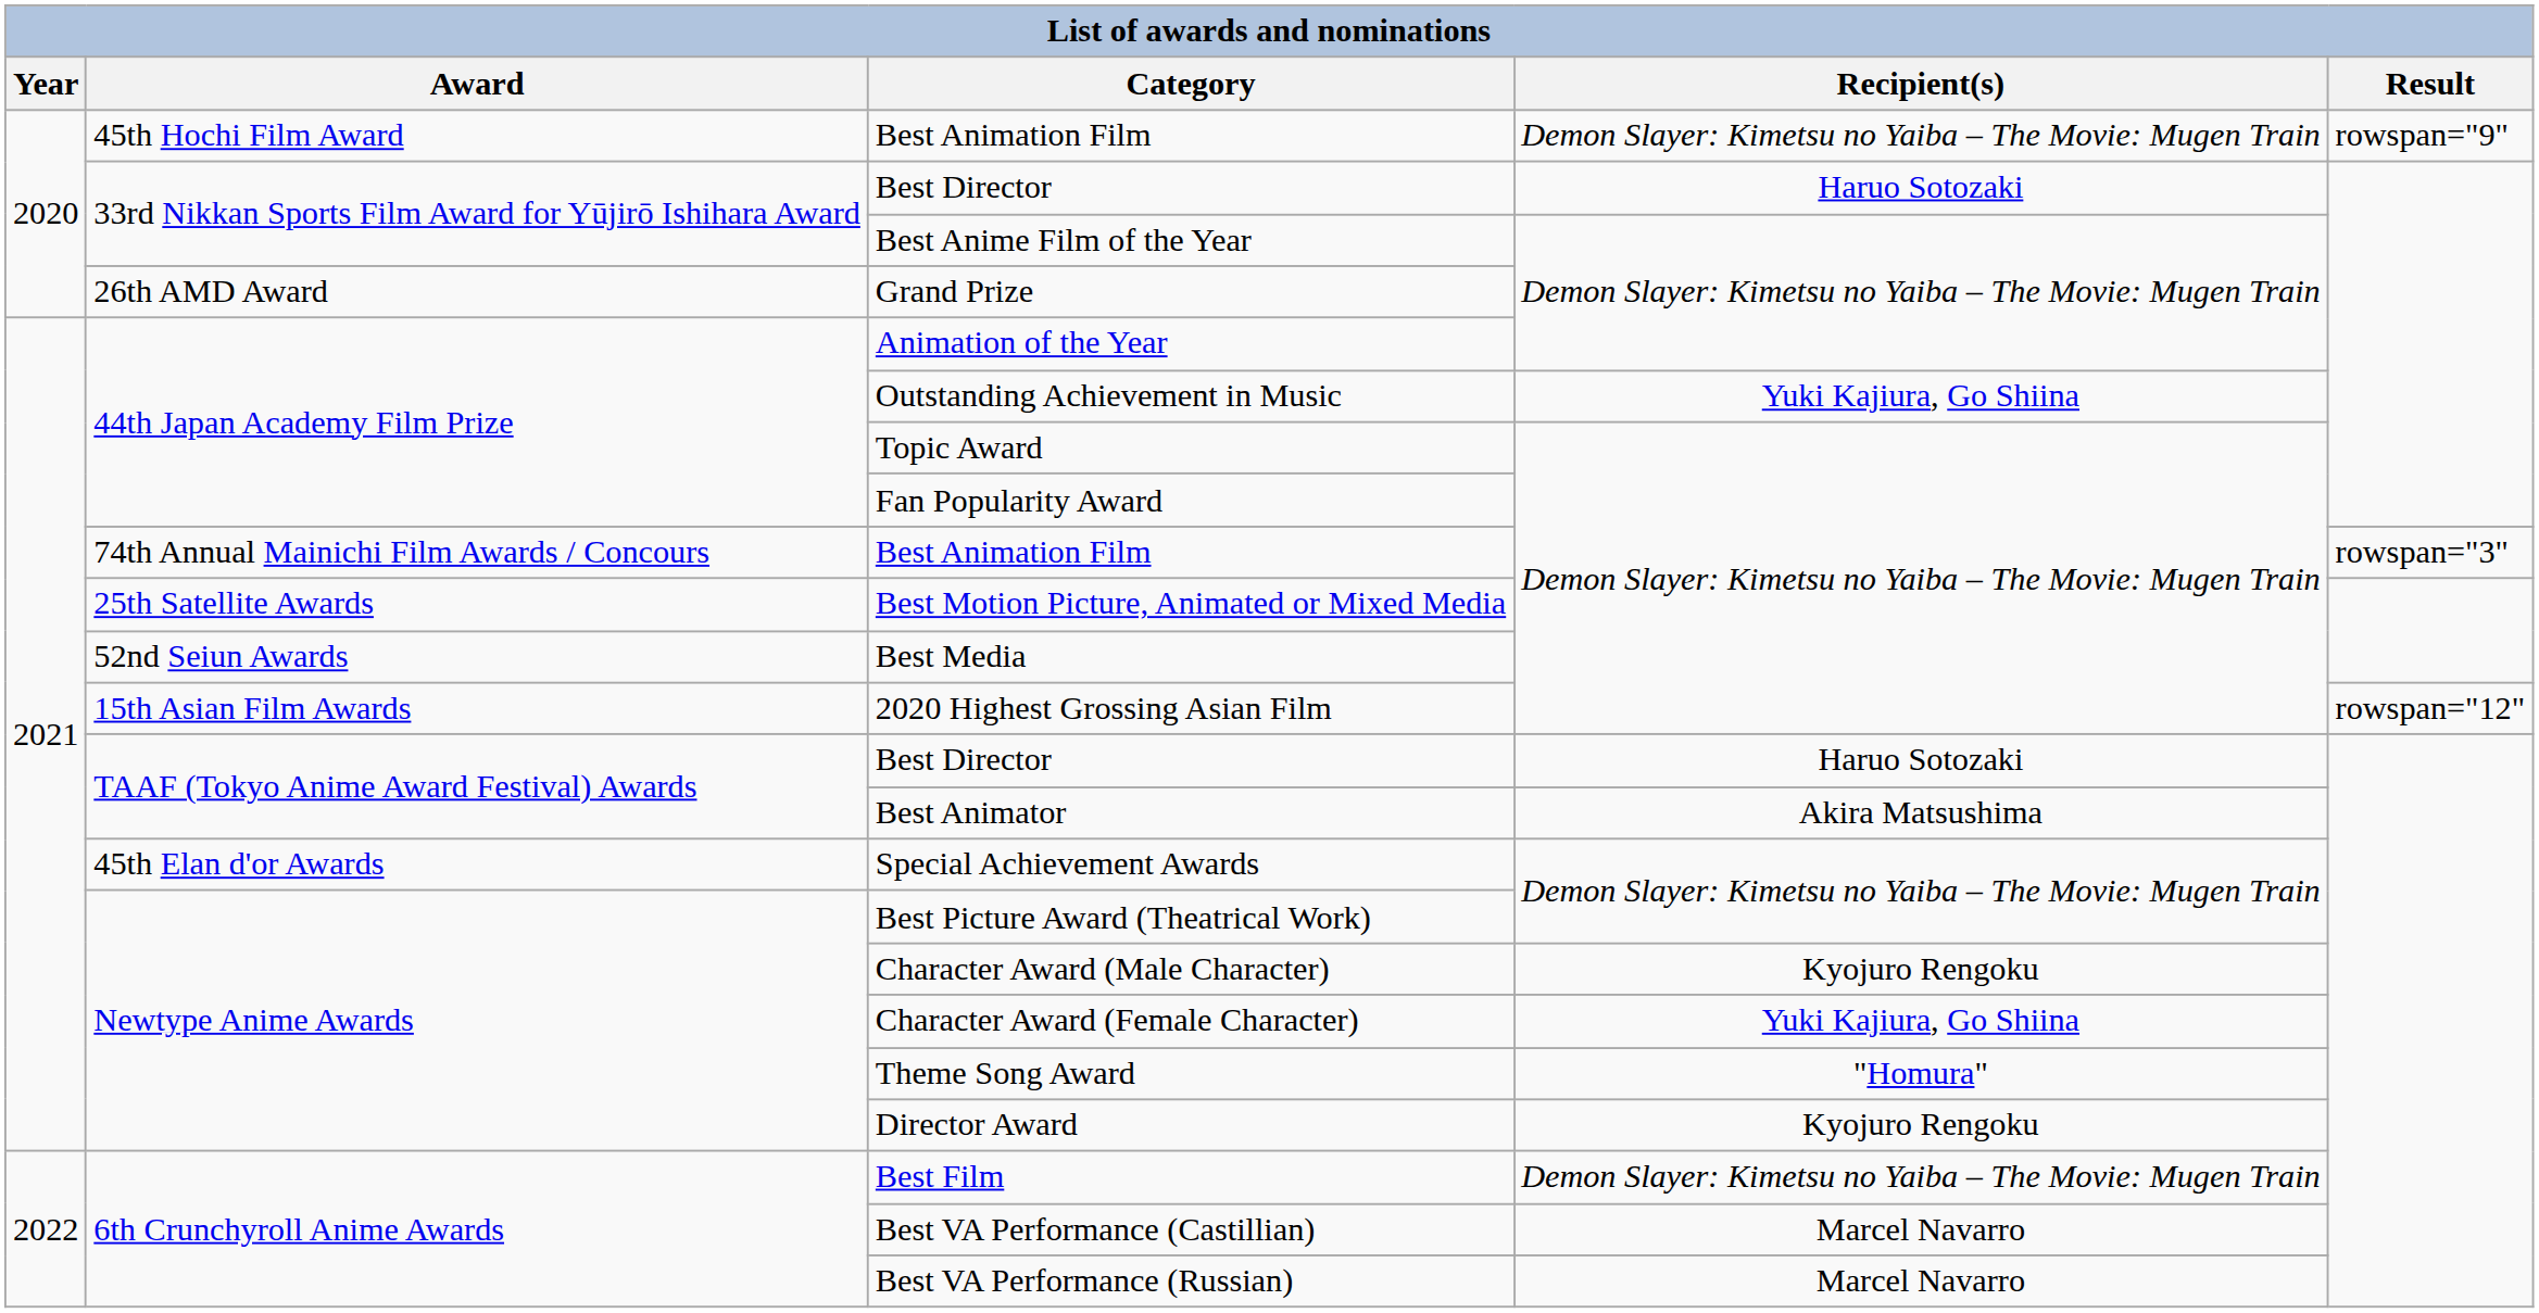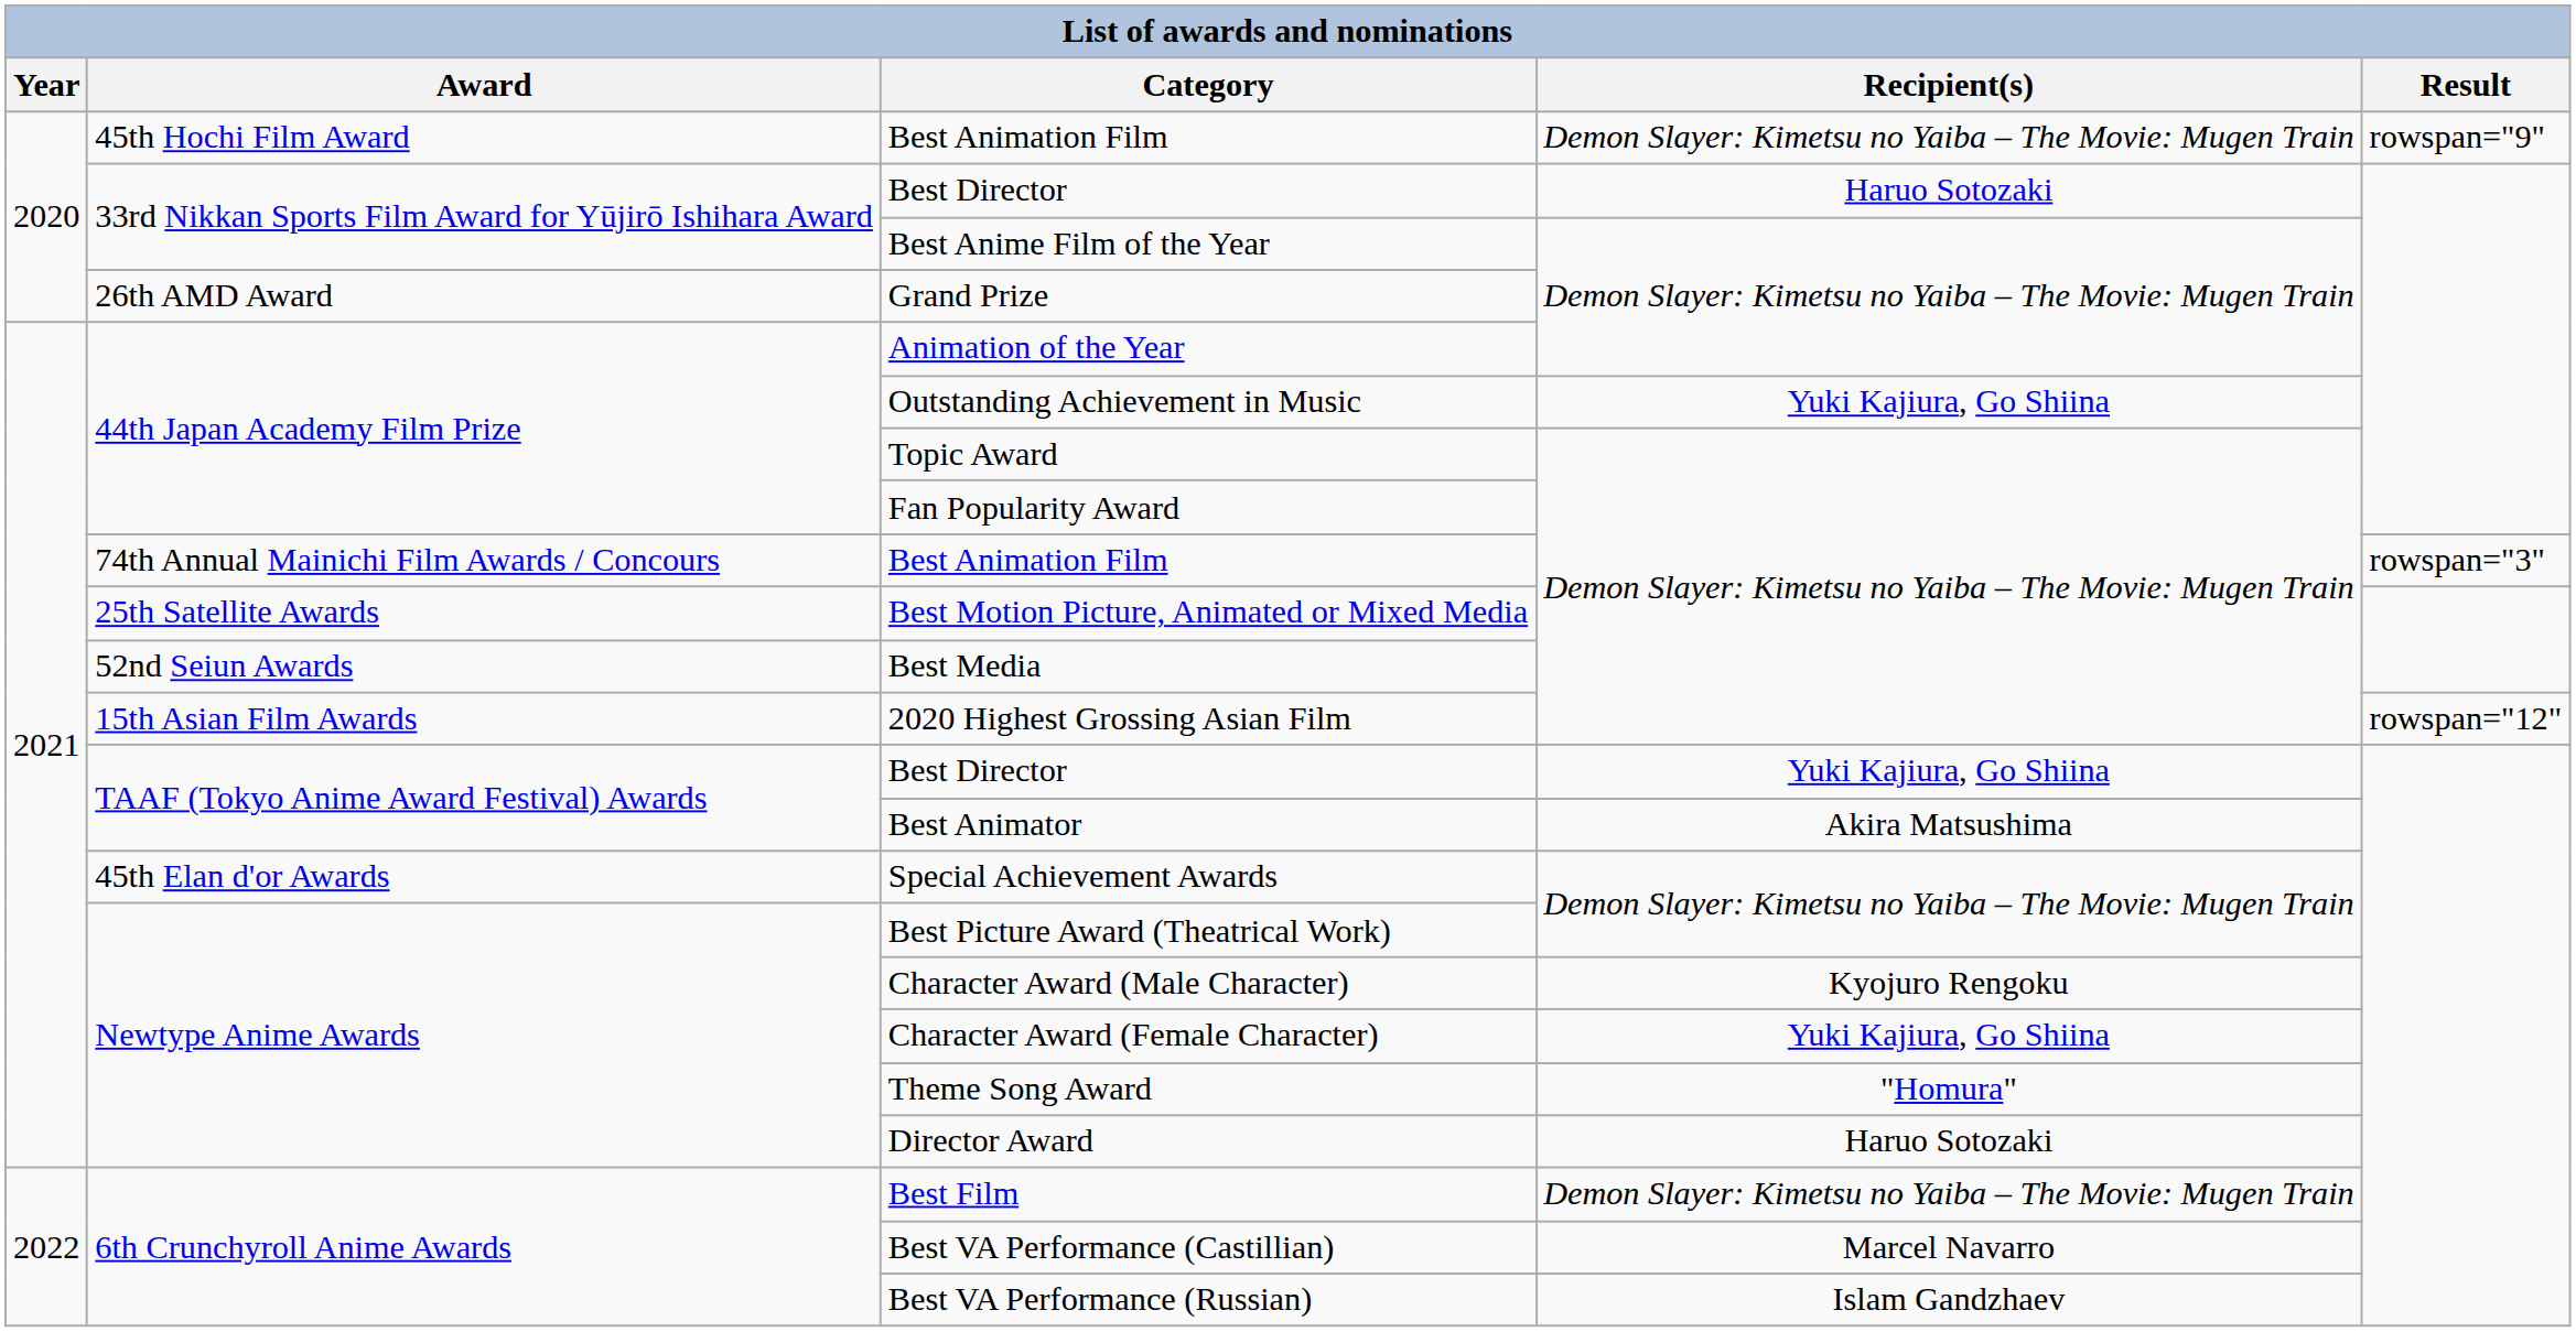TAAF (Tokyo Anime Award Festival) Awards / Best Director | Recipient(s): Haruo Sotozaki -> Yuki Kajiura, Go Shiina
Director Award | Recipient(s): Kyojuro Rengoku -> Haruo Sotozaki
Best VA Performance (Russian) | Recipient(s): Marcel Navarro -> Islam Gandzhaev
